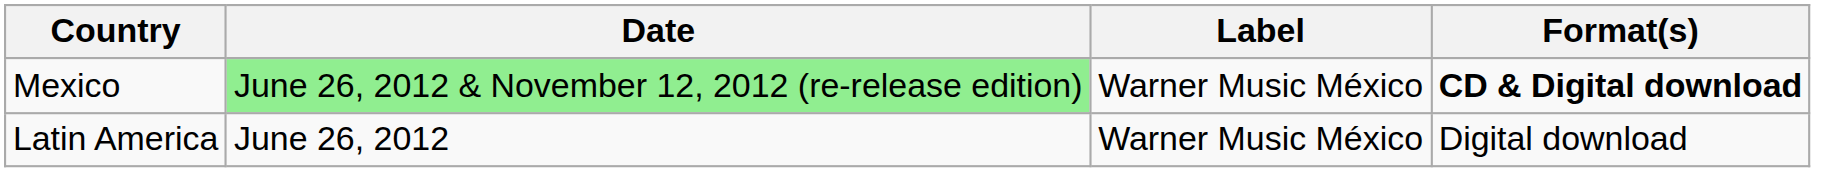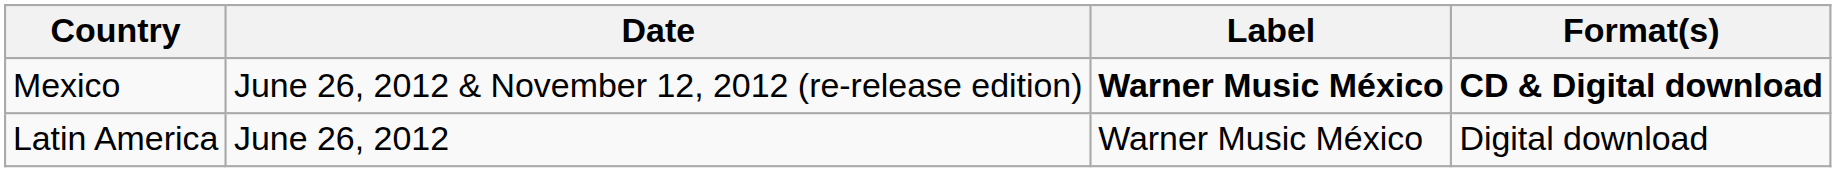Mexico | Date: lightgreen background -> no background
Mexico | Label: normal -> bold
